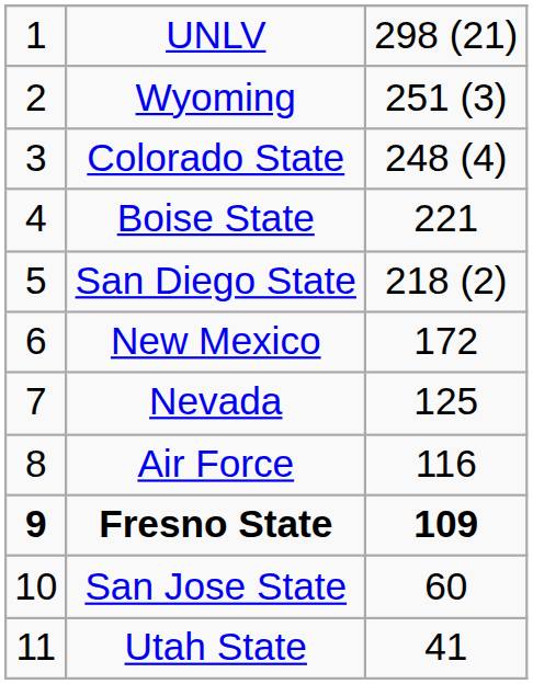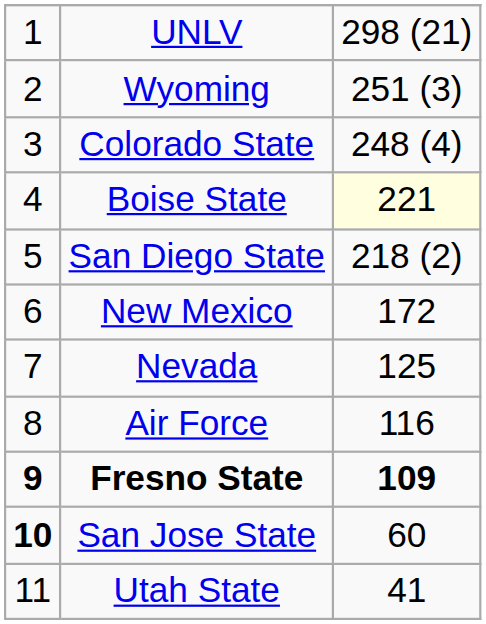Boise State | column 3: no background -> lightyellow background
San Jose State | column 1: normal -> bold
